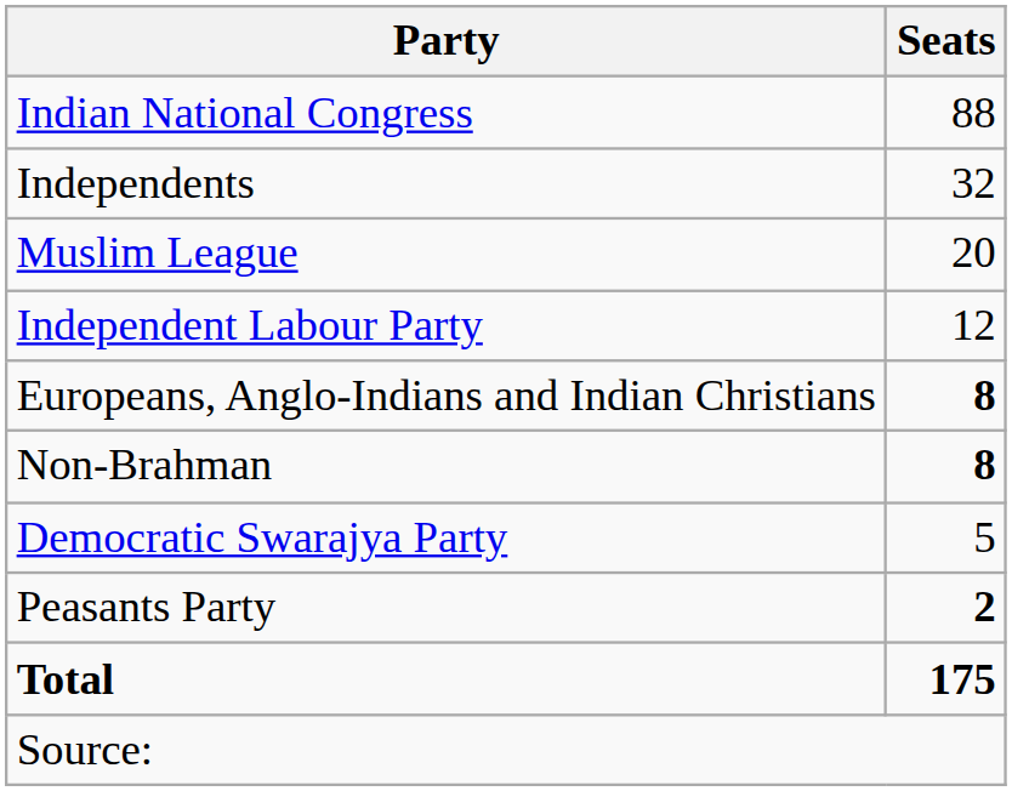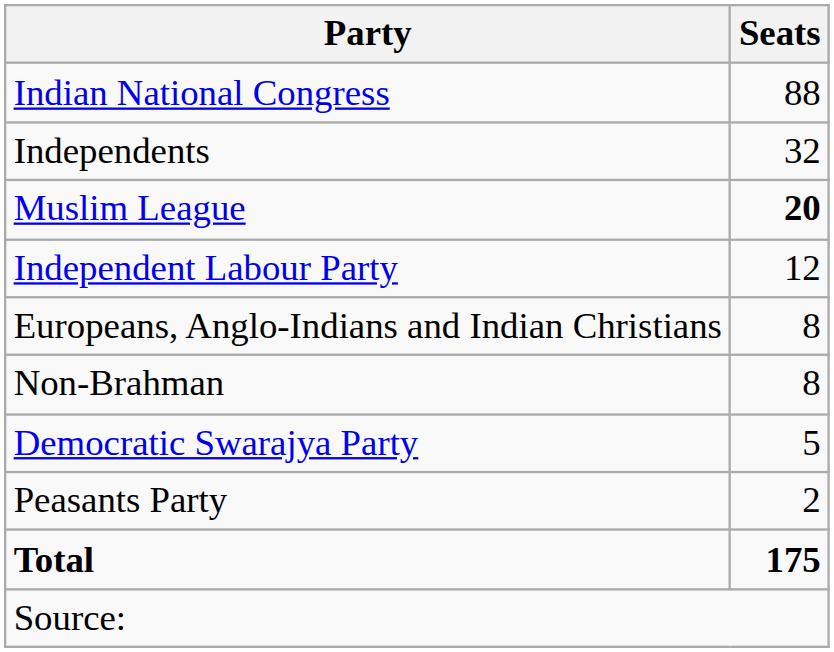Muslim League | Seats: normal -> bold
Europeans, Anglo-Indians and Indian Christians | Seats: bold -> normal
Non-Brahman | Seats: bold -> normal
Peasants Party | Seats: bold -> normal
